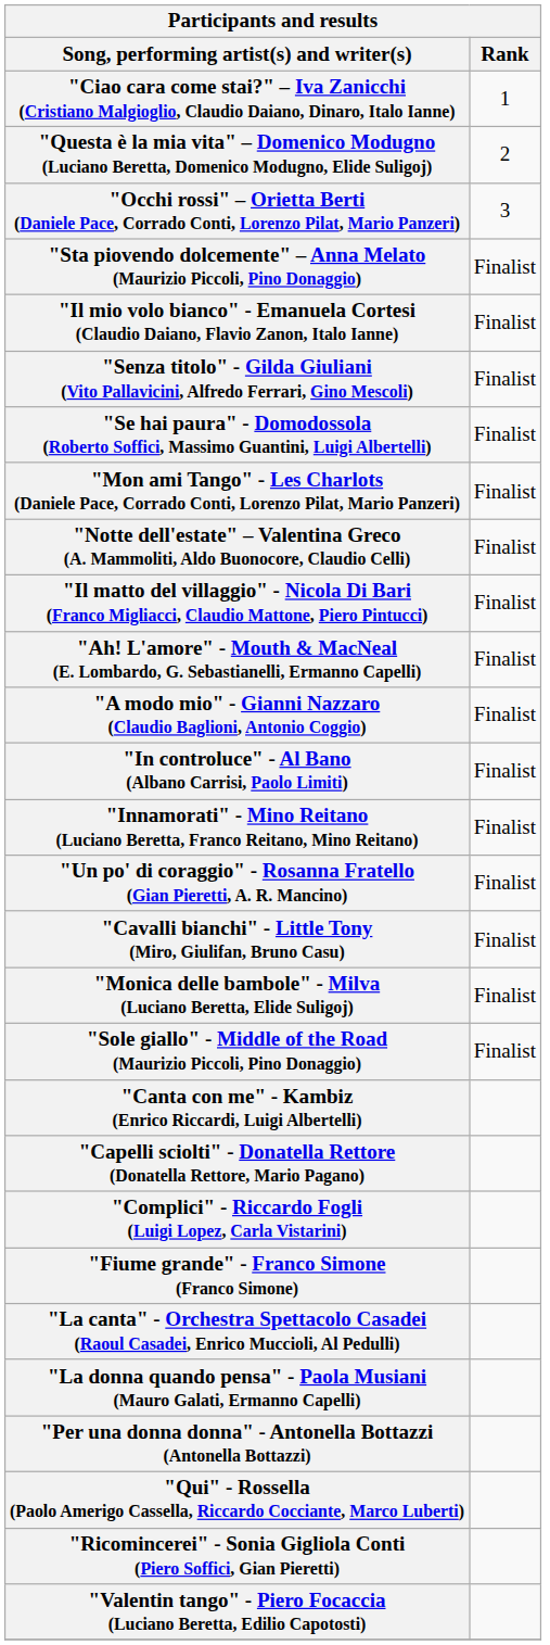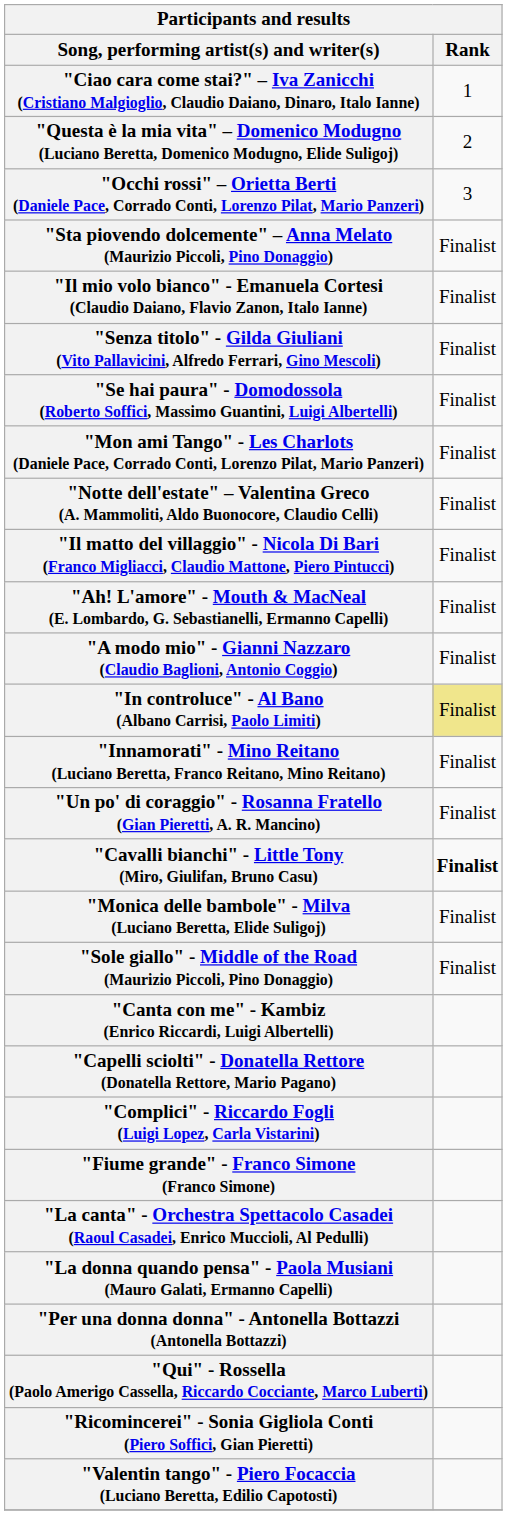"In controluce" - Al Bano (Albano Carrisi, Paolo Limiti) | Rank: no background -> khaki background
"Cavalli bianchi" - Little Tony (Miro, Giulifan, Bruno Casu) | Rank: normal -> bold
